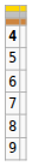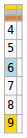row 4 | column 1: bold -> normal
row 6 | column 1: no background -> lightblue background
row 9 | column 1: no background -> gold background
